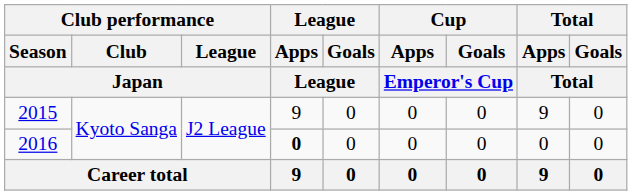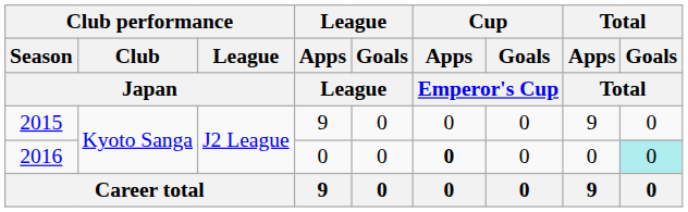2016 | League / Apps / League: bold -> normal
2016 | Cup / Apps / Emperor's Cup: normal -> bold
2016 | Total / Goals / Total: no background -> paleturquoise background
